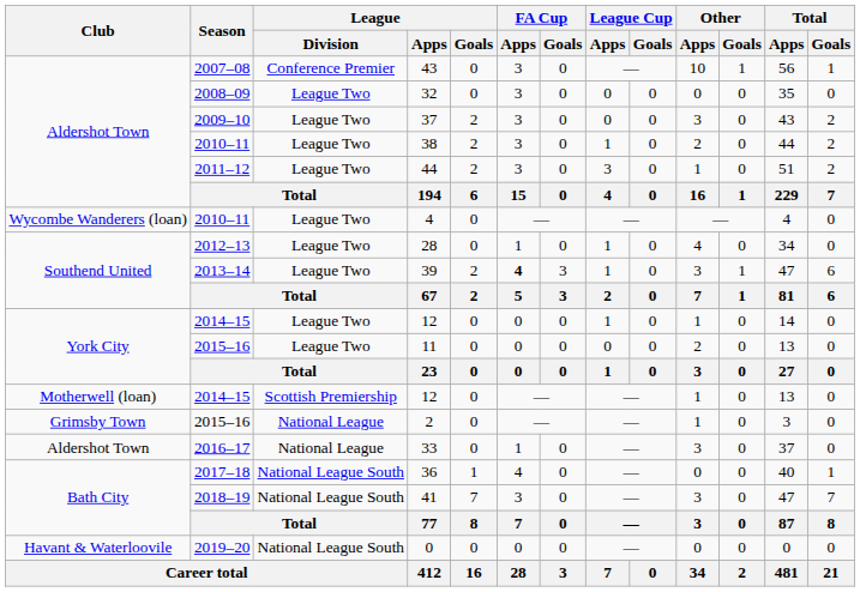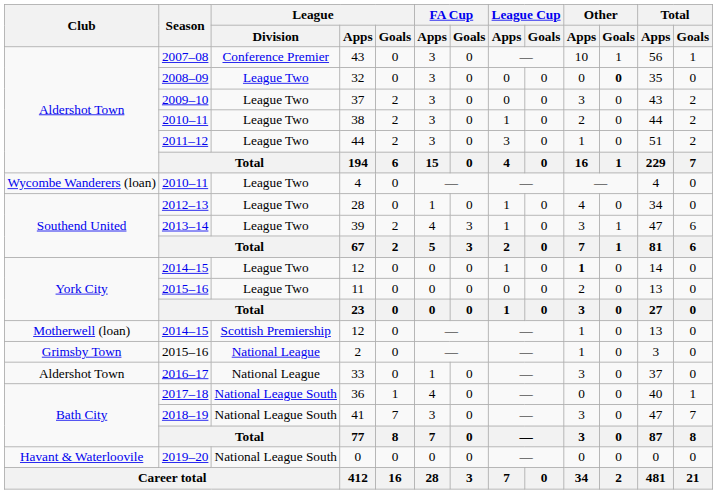32 | Other / Goals: normal -> bold
39 | FA Cup / Apps: bold -> normal
York City / 12 | Other / Apps: normal -> bold
